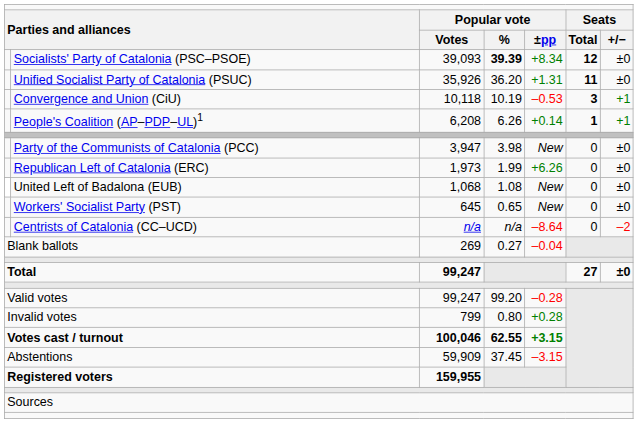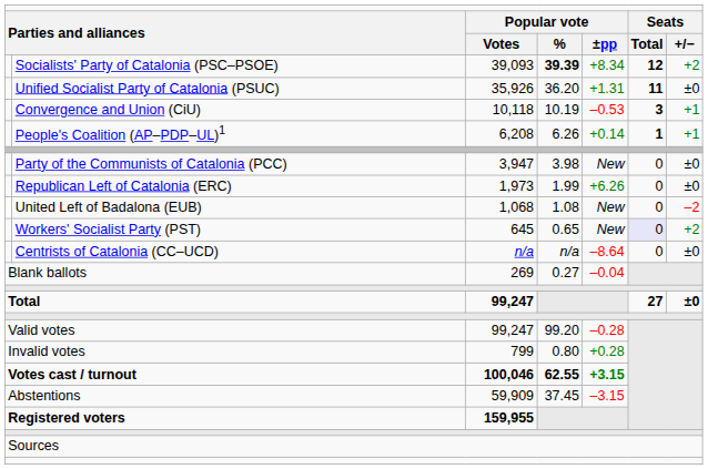Socialists' Party of Catalonia (PSC–PSOE) | column 7: ±0 -> +2
United Left of Badalona (EUB) | column 7: ±0 -> –2
Workers' Socialist Party (PST) | column 6: no background -> lavender background
Workers' Socialist Party (PST) | column 7: ±0 -> +2
Centrists of Catalonia (CC–UCD) | column 7: –2 -> ±0
